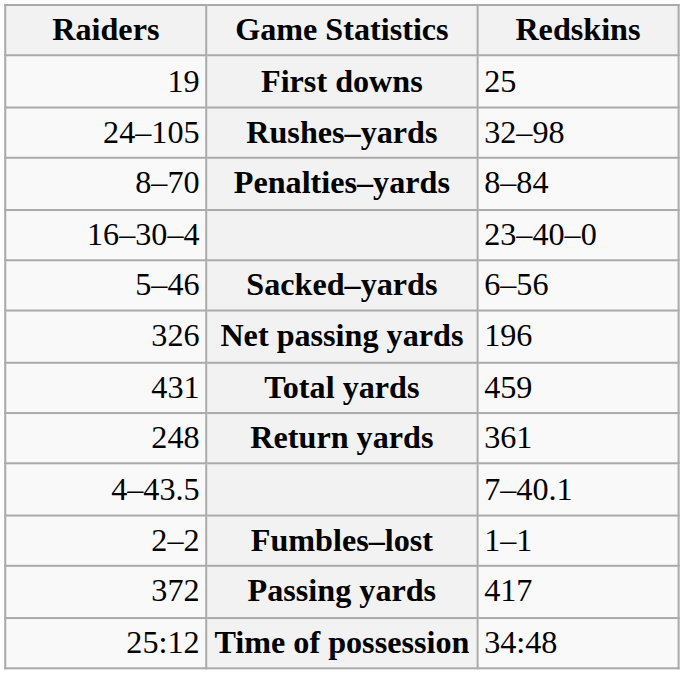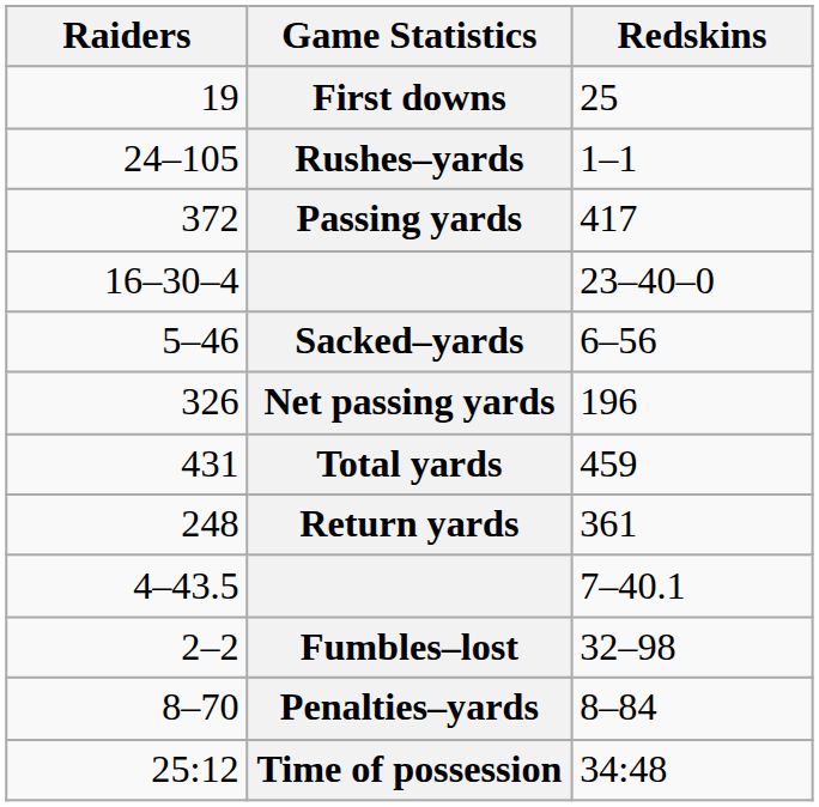Rushes–yards | Redskins: 32–98 -> 1–1
rows swapped: Passing yards <-> Penalties–yards
Fumbles–lost | Redskins: 1–1 -> 32–98
